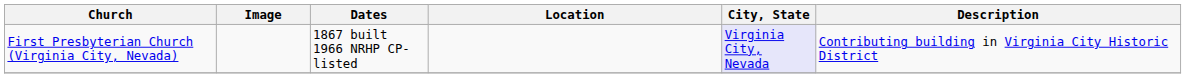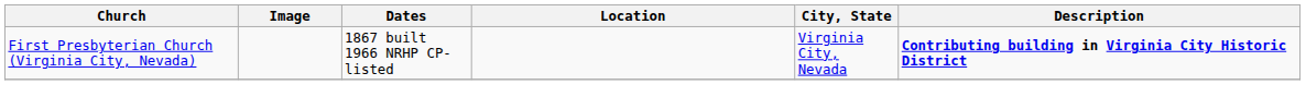First Presbyterian Church (Virginia City, Nevada) | City, State: lavender background -> no background
First Presbyterian Church (Virginia City, Nevada) | Description: normal -> bold
